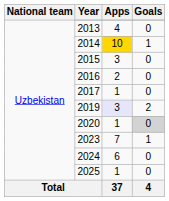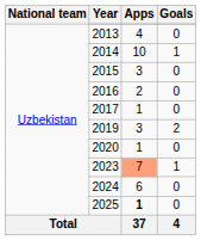2014 | Apps: gold background -> no background
2019 | Apps: lavender background -> no background
2020 | Goals: lightgrey background -> no background
2023 | Apps: no background -> lightsalmon background
2025 | Apps: normal -> bold
